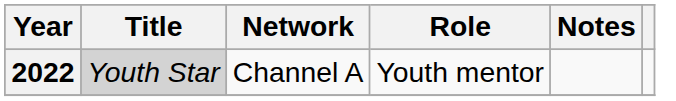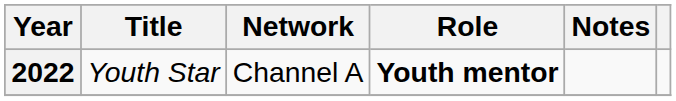2022 | Title: lightgrey background -> no background
2022 | Role: normal -> bold
